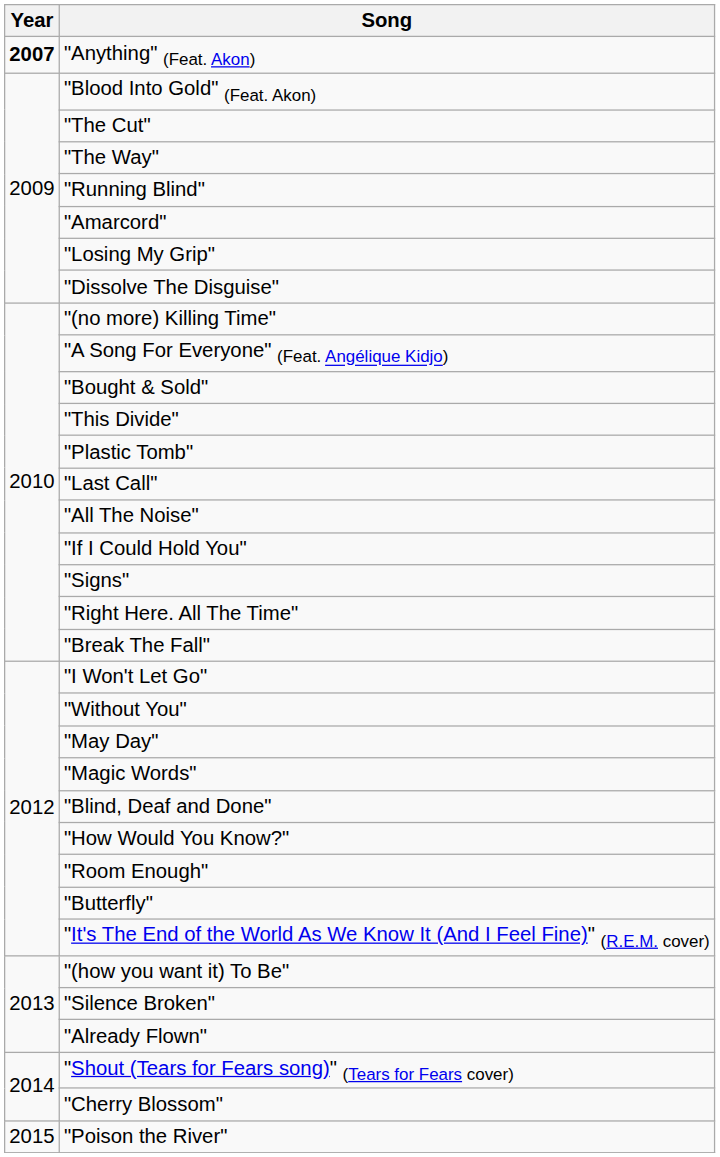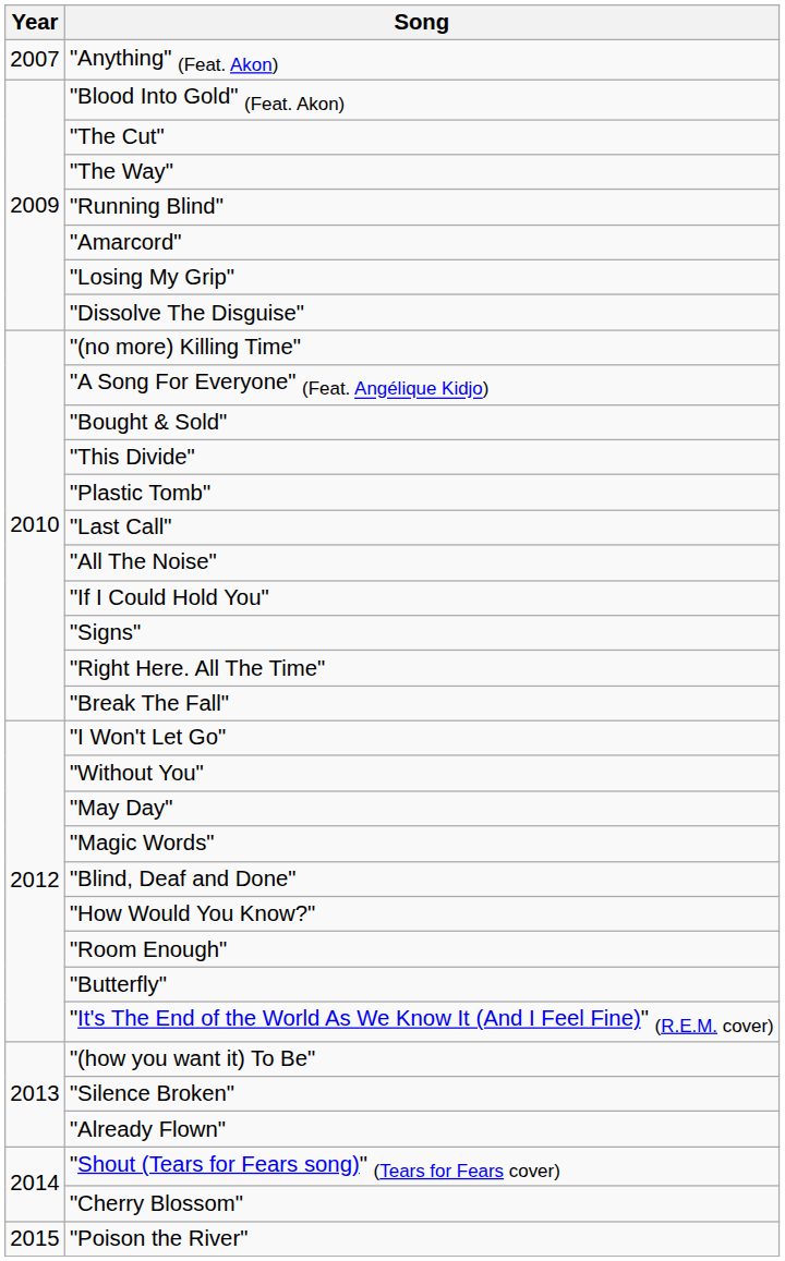"Anything" (Feat. Akon) | Year: bold -> normal
